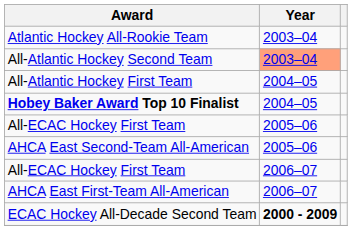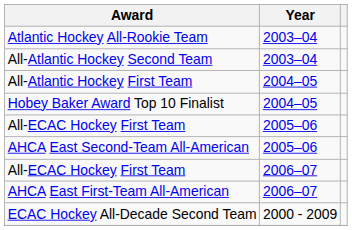All-Atlantic Hockey Second Team | Year: lightsalmon background -> no background
Hobey Baker Award Top 10 Finalist | Award: bold -> normal
ECAC Hockey All-Decade Second Team | Year: bold -> normal
